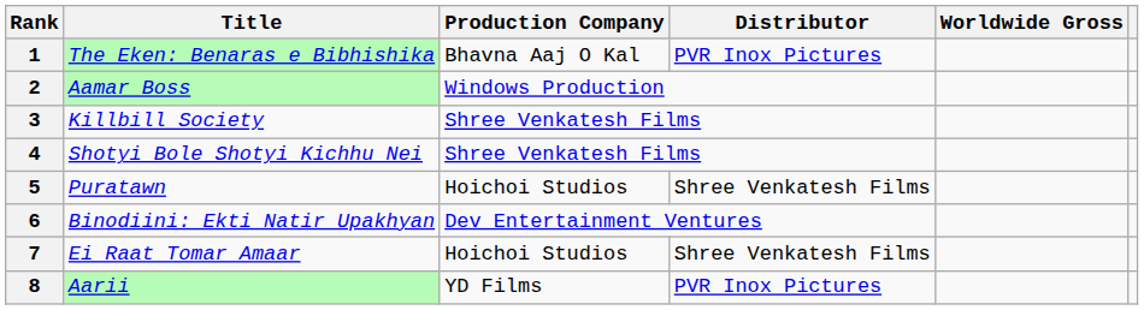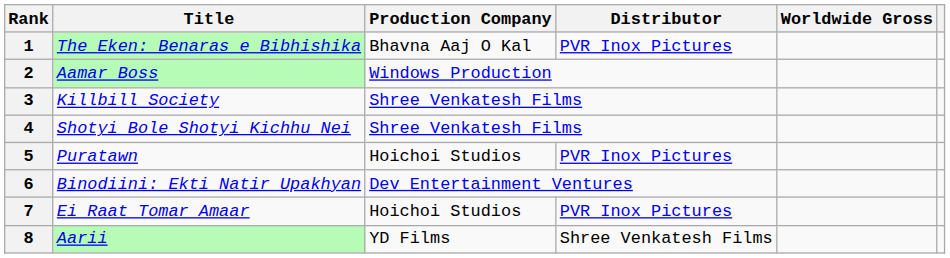5 | Distributor: Shree Venkatesh Films -> PVR Inox Pictures
7 | Distributor: Shree Venkatesh Films -> PVR Inox Pictures
8 | Distributor: PVR Inox Pictures -> Shree Venkatesh Films
